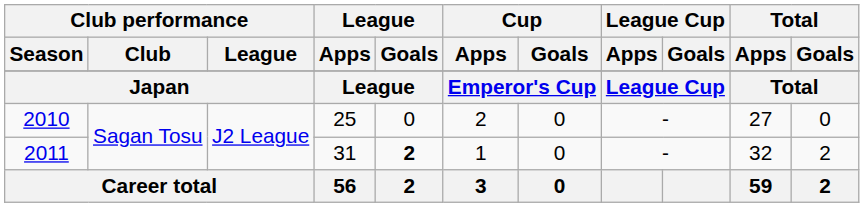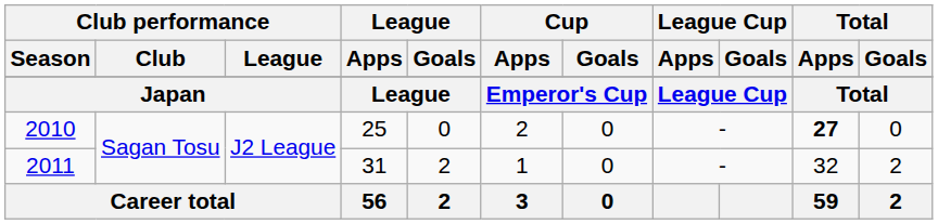2010 | Total / Apps: normal -> bold
2011 | League / Goals: bold -> normal
